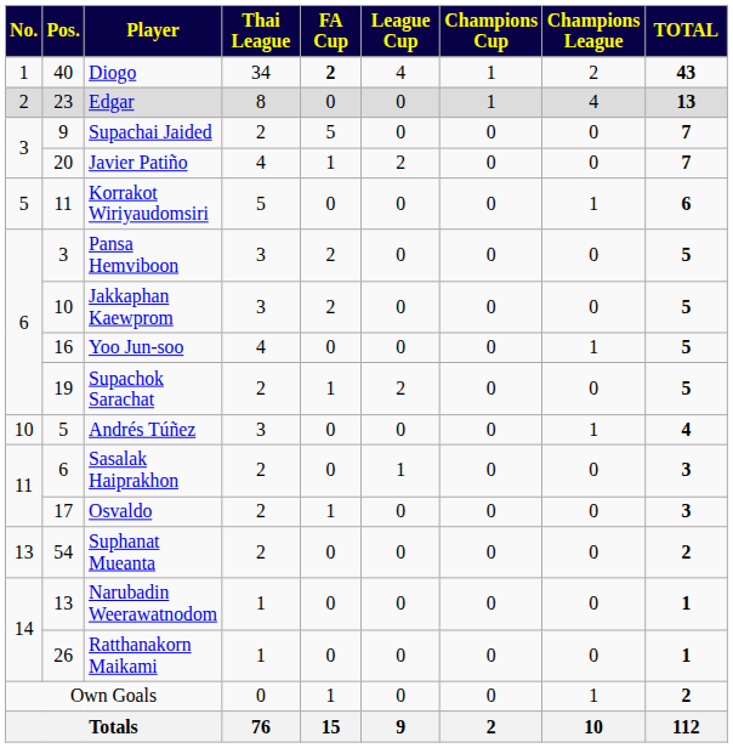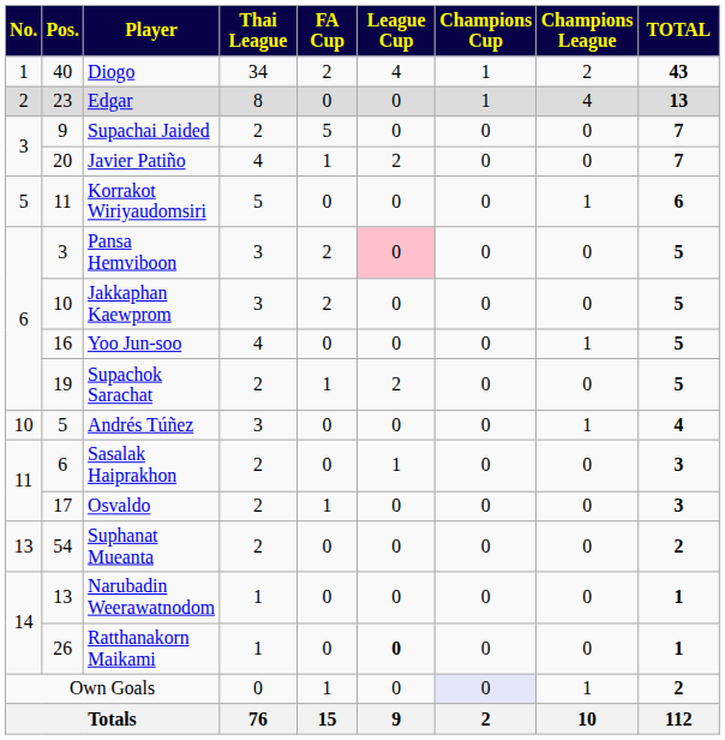Diogo | FA Cup: bold -> normal
Pansa Hemviboon | League Cup: no background -> pink background
Ratthanakorn Maikami | League Cup: normal -> bold
Own Goals | Champions Cup: no background -> lavender background
